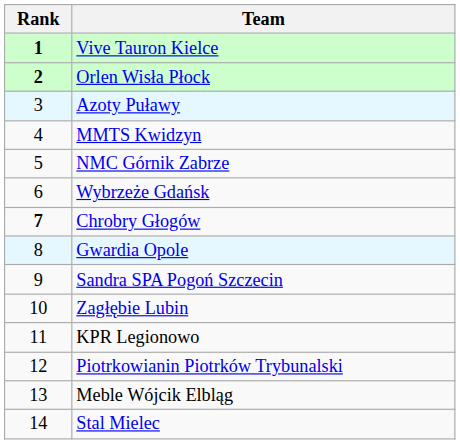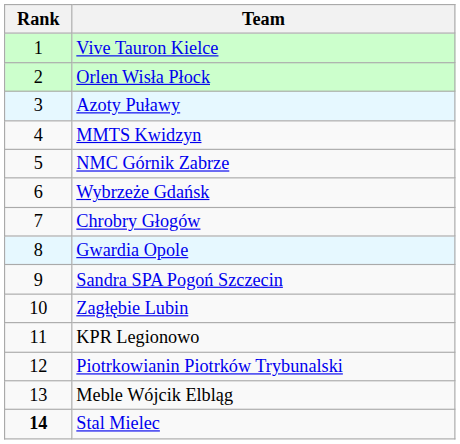Vive Tauron Kielce | Rank: bold -> normal
Orlen Wisła Płock | Rank: bold -> normal
Chrobry Głogów | Rank: bold -> normal
Stal Mielec | Rank: normal -> bold
